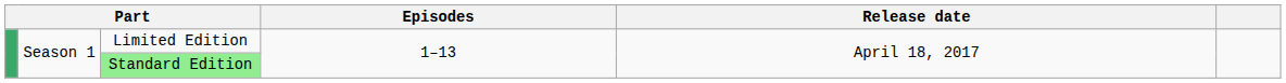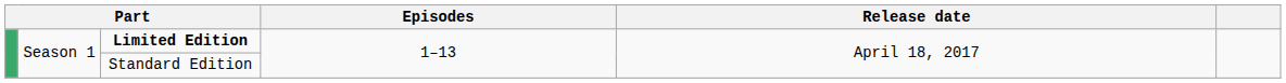Limited Edition | column 3: normal -> bold
Standard Edition | column 3: lightgreen background -> no background
